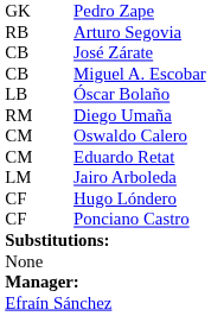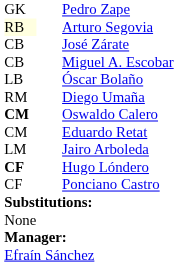Arturo Segovia | column 1: no background -> lightyellow background
Oswaldo Calero | column 1: normal -> bold
Hugo Lóndero | column 1: normal -> bold
